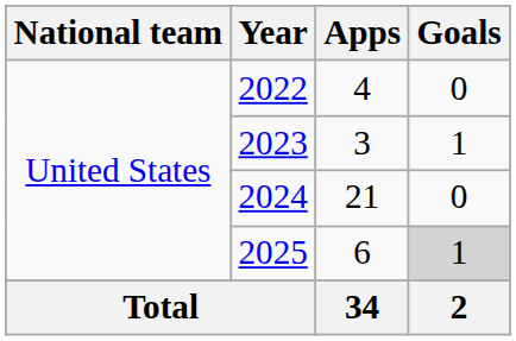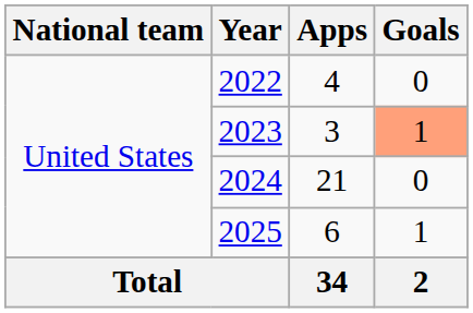2023 | Goals: no background -> lightsalmon background
2025 | Goals: lightgrey background -> no background
